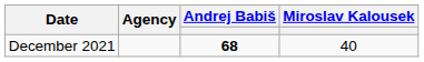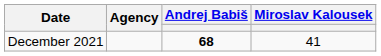December 2021 | Miroslav Kalousek: 40 -> 41
